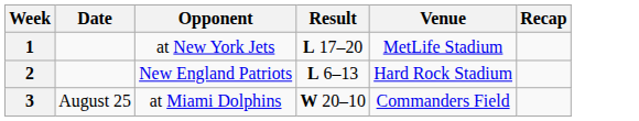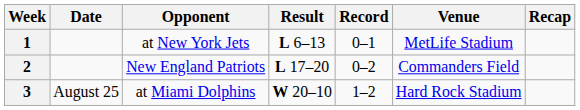+ column: Record | 0–1 | 0–2 | 1–2
1 | Result: L 17–20 -> L 6–13
2 | Result: L 6–13 -> L 17–20
2 | Venue: Hard Rock Stadium -> Commanders Field
3 | Venue: Commanders Field -> Hard Rock Stadium
